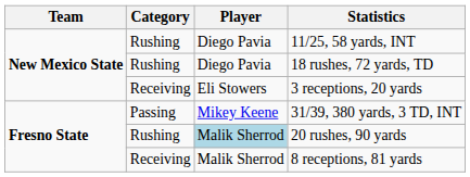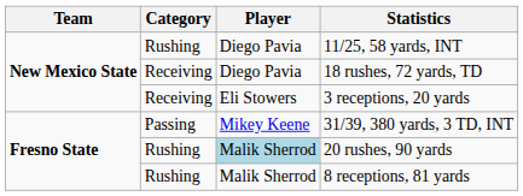18 rushes, 72 yards, TD | Category: Rushing -> Receiving
8 receptions, 81 yards | Category: Receiving -> Rushing
